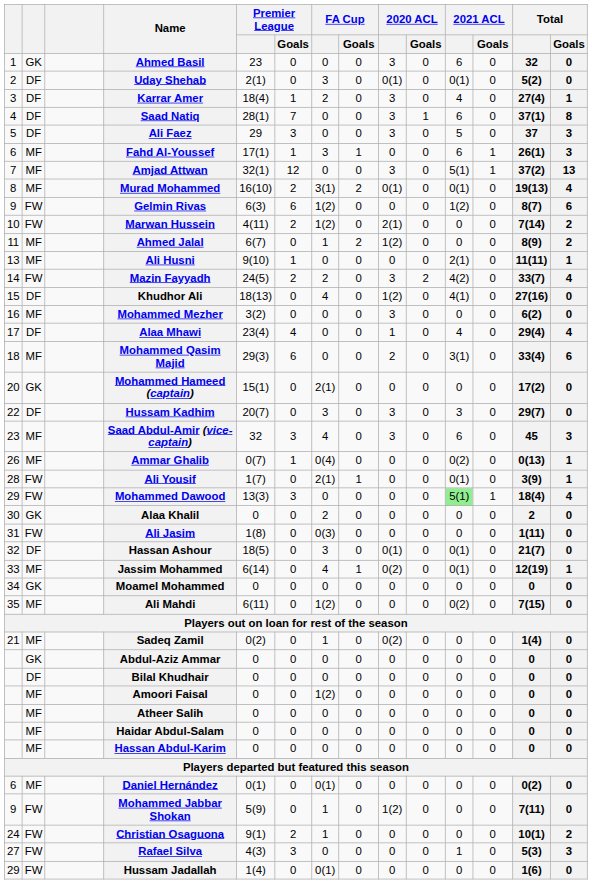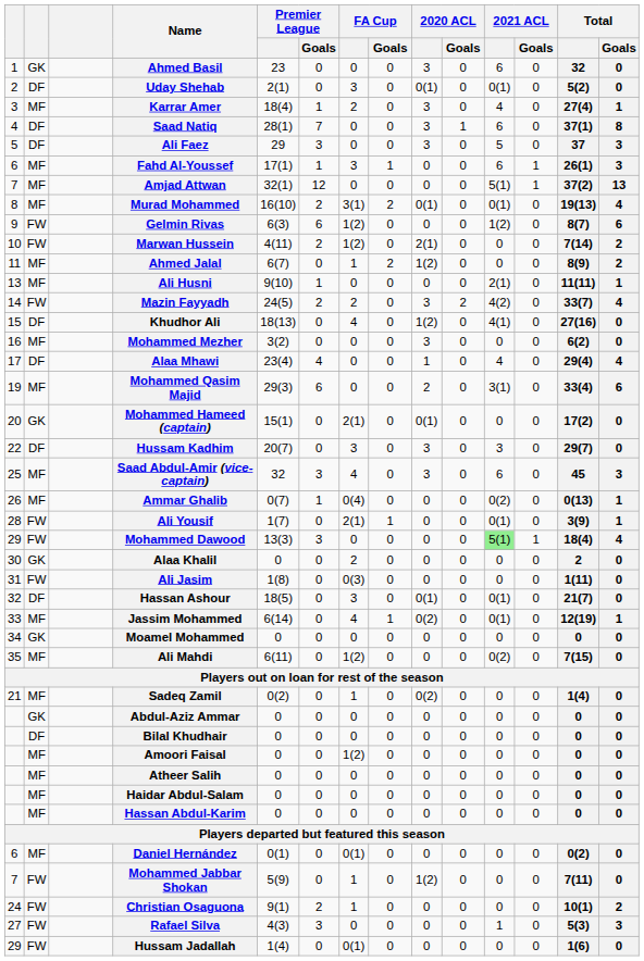Karrar Amer | column 2: DF -> MF
Amjad Attwan | 2020 ACL: 3 -> 0
Mohammed Qasim Majid | column 1: 18 -> 19
Mohammed Hameed (captain) | 2020 ACL: 0 -> 0(1)
Saad Abdul-Amir (vice-captain) | column 1: 23 -> 25
Mohammed Jabbar Shokan | column 1: 9 -> 7
